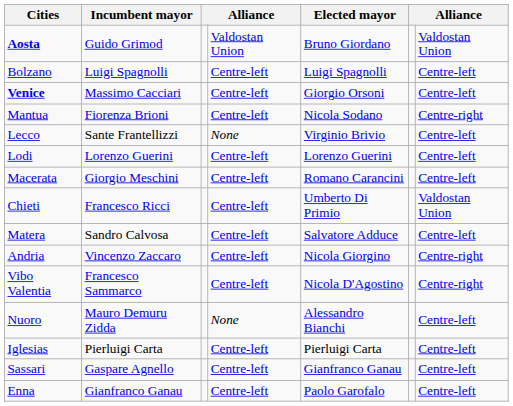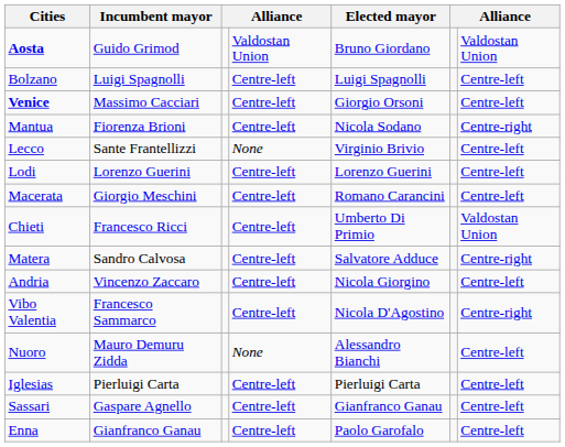Matera | column 7: Centre-left -> Centre-right
Andria | column 7: Centre-right -> Centre-left
